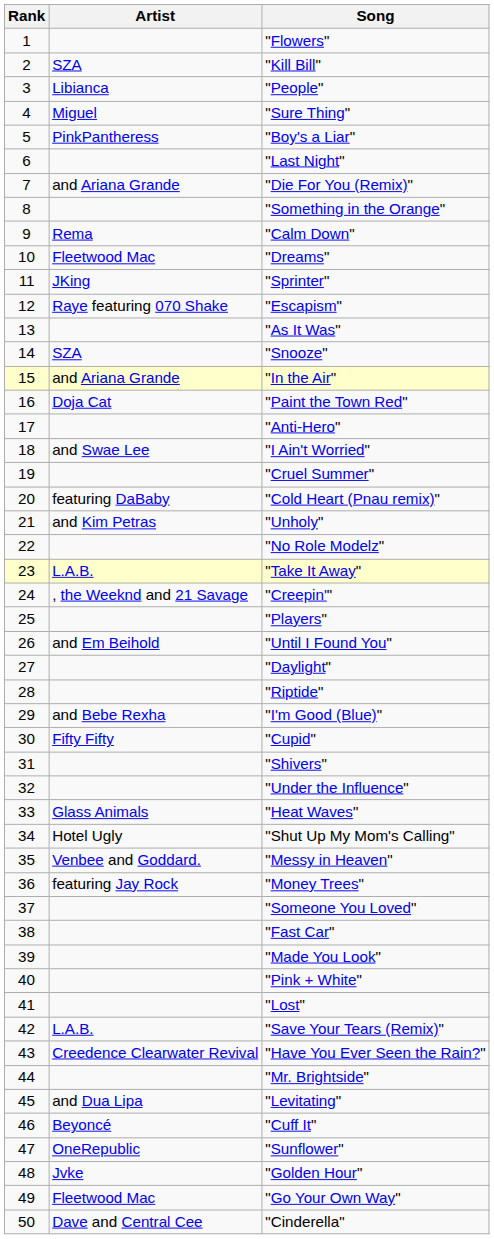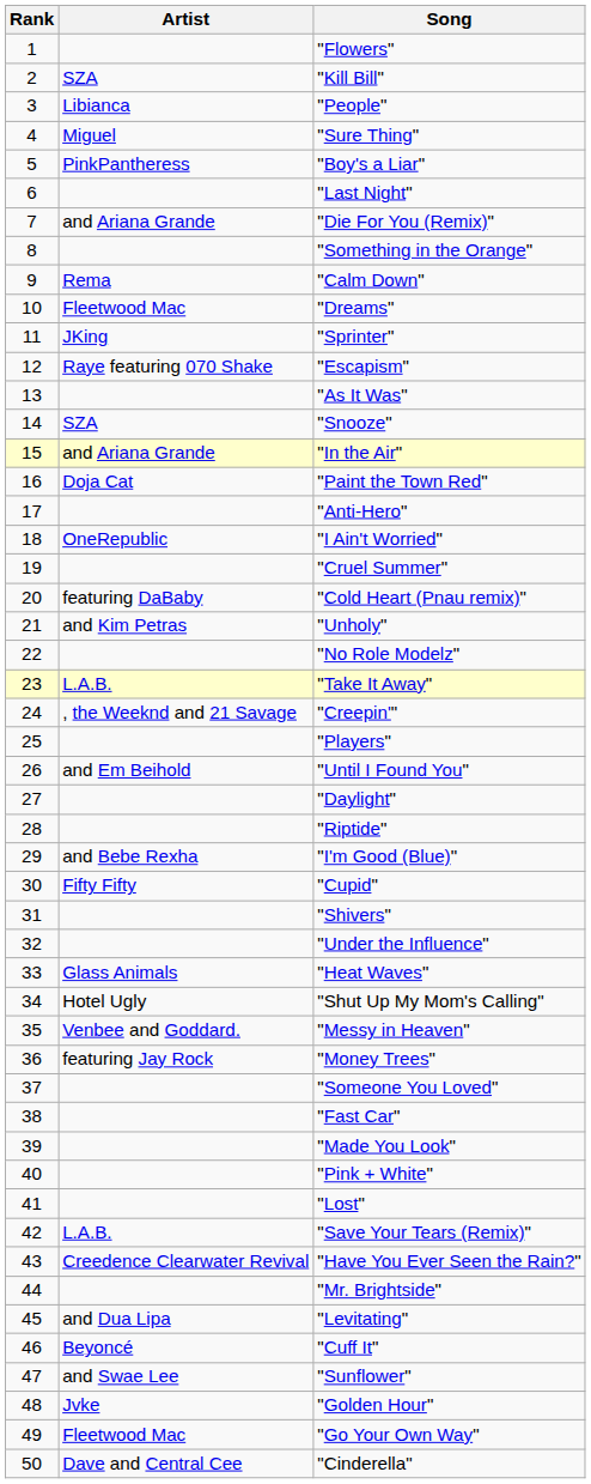"I Ain't Worried" | Artist: and Swae Lee -> OneRepublic
"Sunflower" | Artist: OneRepublic -> and Swae Lee
